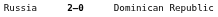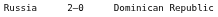Russia | column 2: bold -> normal
